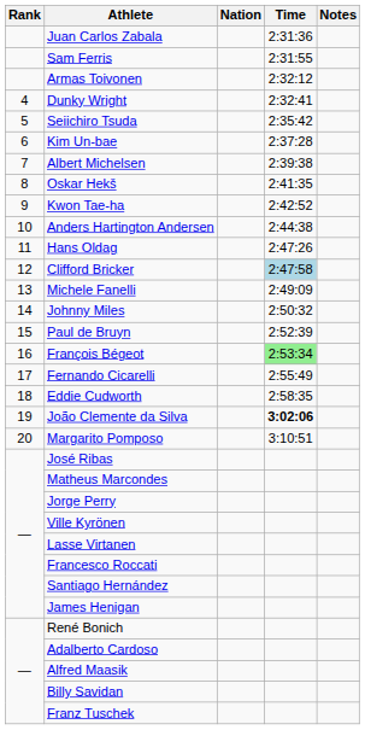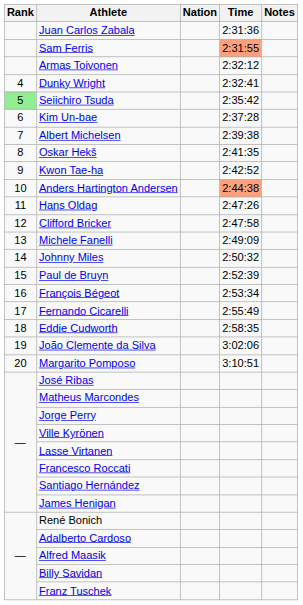Sam Ferris | Time: no background -> lightsalmon background
Seiichiro Tsuda | Rank: no background -> lightgreen background
Anders Hartington Andersen | Time: no background -> lightsalmon background
Clifford Bricker | Time: lightblue background -> no background
François Bégeot | Time: lightgreen background -> no background
João Clemente da Silva | Time: bold -> normal
